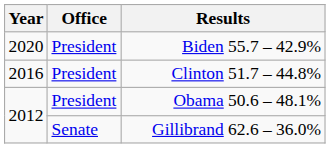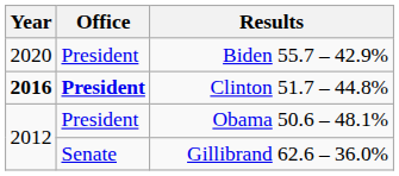Clinton 51.7 – 44.8% | Year: normal -> bold
Clinton 51.7 – 44.8% | Office: normal -> bold
